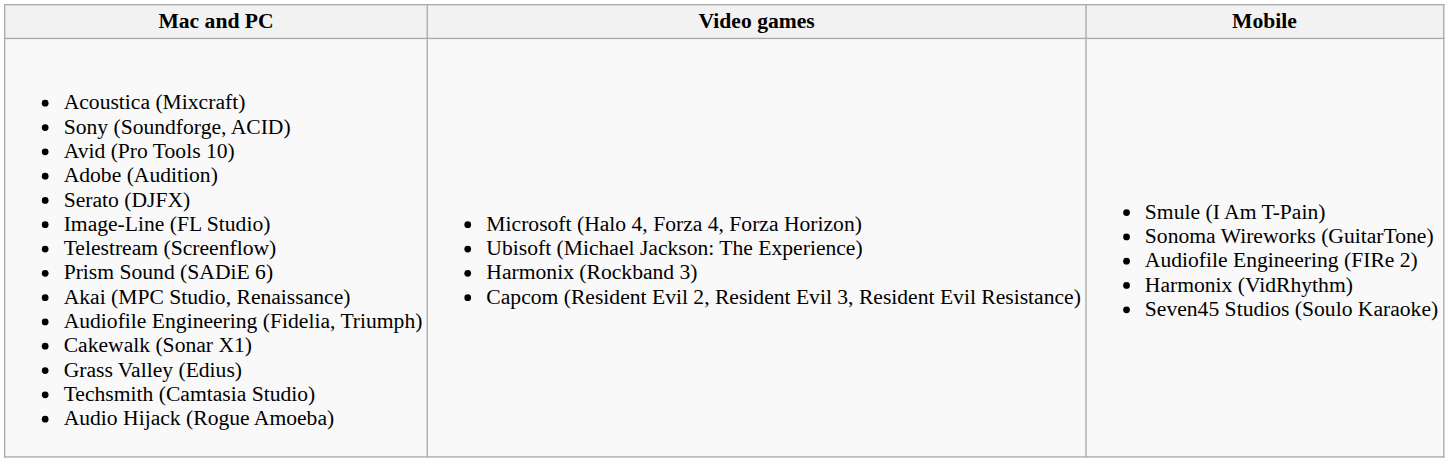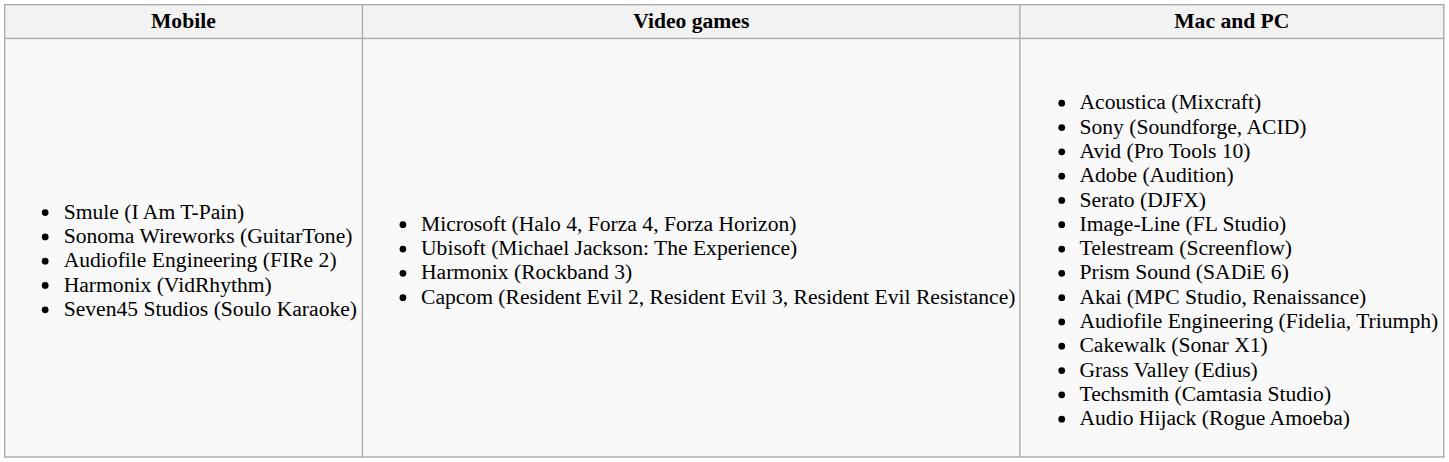columns swapped: Mac and PC <-> Mobile
